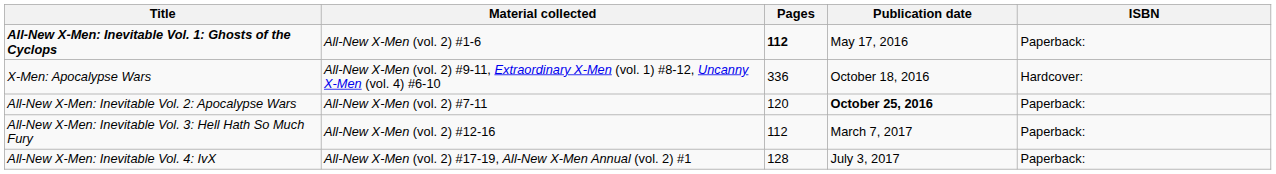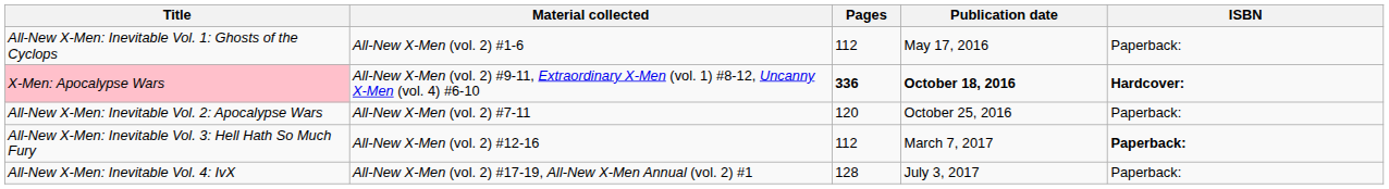row 2 | Title: bold -> normal
row 2 | Pages: bold -> normal
row 3 | Title: no background -> pink background
row 3 | Pages: normal -> bold
row 3 | Publication date: normal -> bold
row 3 | ISBN: normal -> bold
row 4 | Publication date: bold -> normal
row 5 | ISBN: normal -> bold
